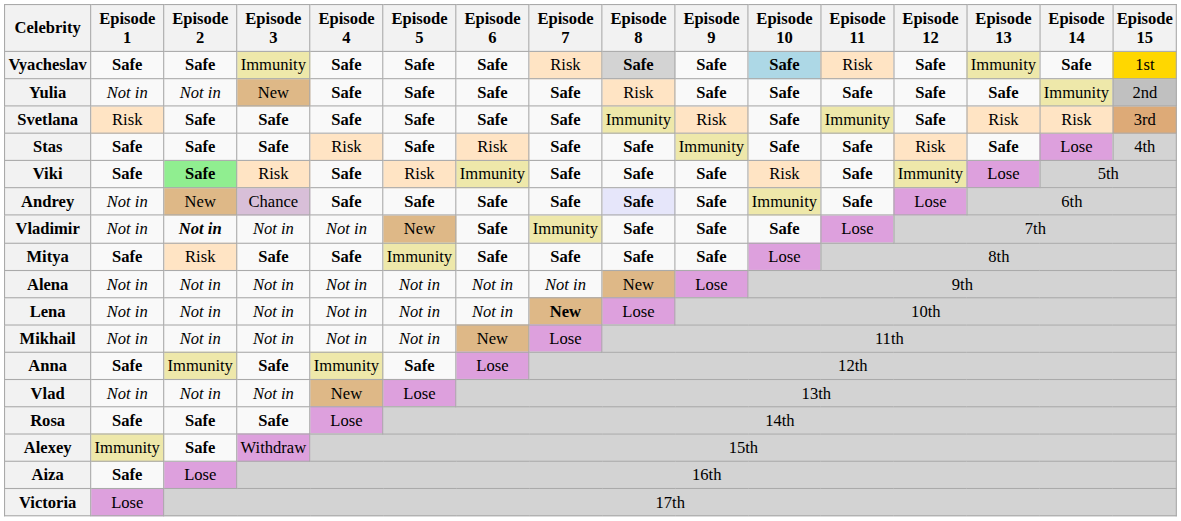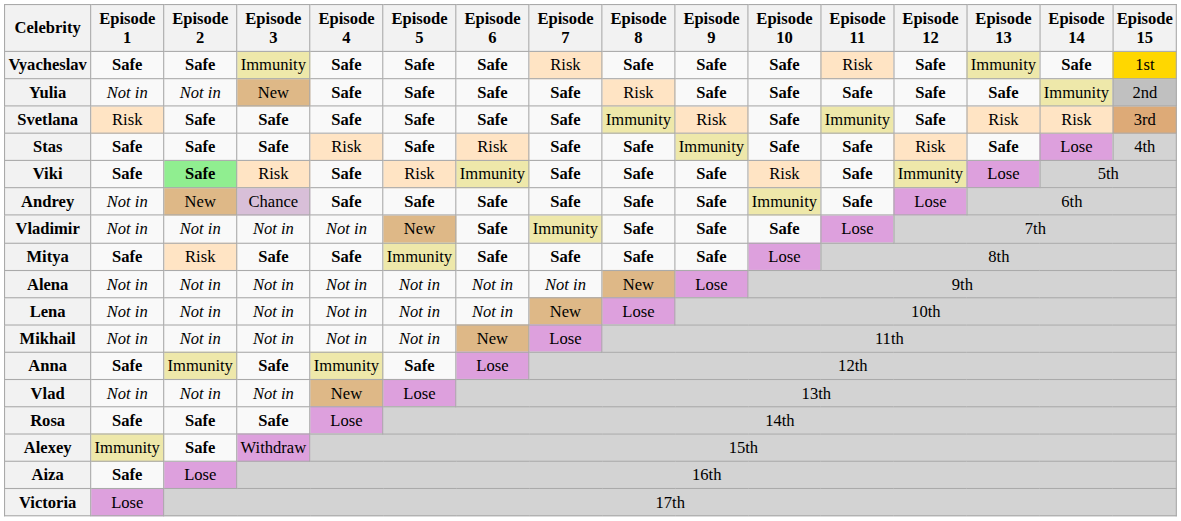Vyacheslav | Episode 8: lightgrey background -> no background
Vyacheslav | Episode 10: lightblue background -> no background
Andrey | Episode 8: lavender background -> no background
Vladimir | Episode 2: bold -> normal
Lena | Episode 7: bold -> normal
